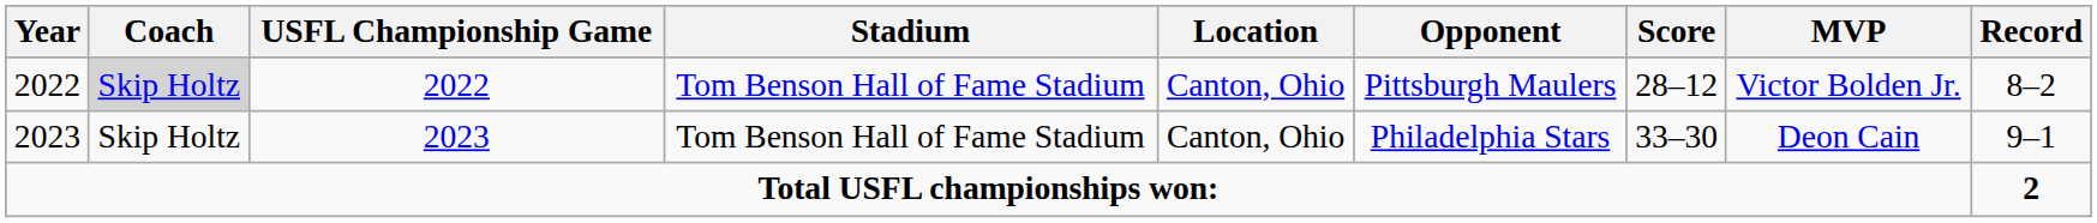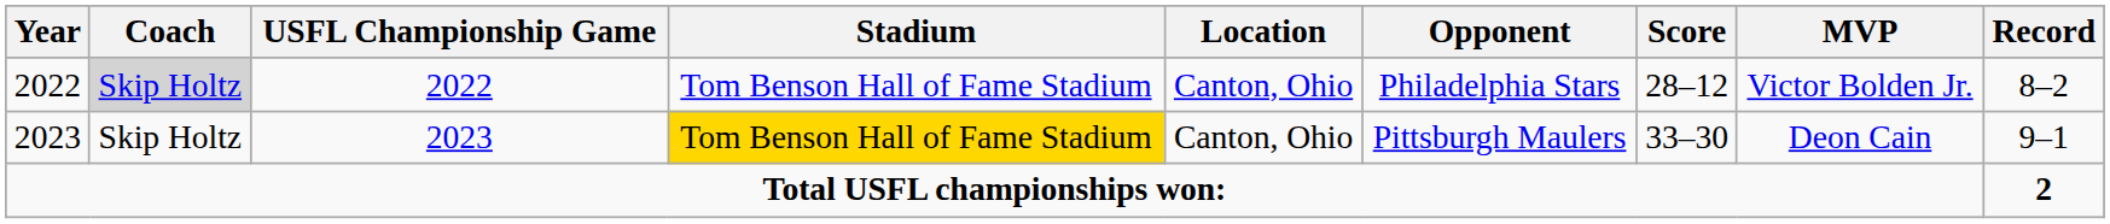row 2 | Opponent: Pittsburgh Maulers -> Philadelphia Stars
row 3 | Stadium: no background -> gold background
row 3 | Opponent: Philadelphia Stars -> Pittsburgh Maulers
